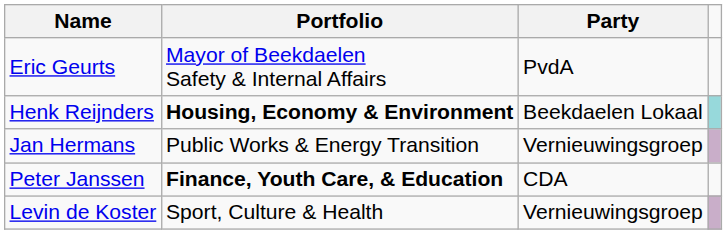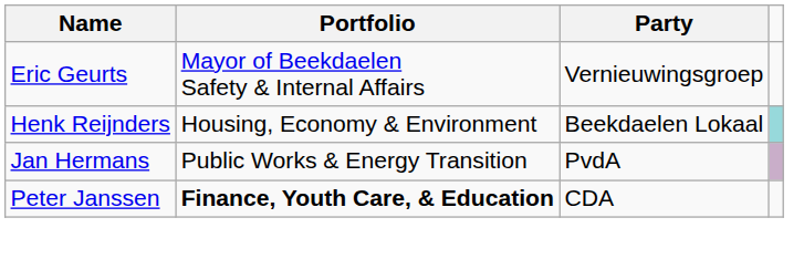Eric Geurts | Party: PvdA -> Vernieuwingsgroep
Henk Reijnders | Portfolio: bold -> normal
Jan Hermans | Party: Vernieuwingsgroep -> PvdA
- row: Levin de Koster | Sport, Culture & Health | Vernieuwingsgroep
